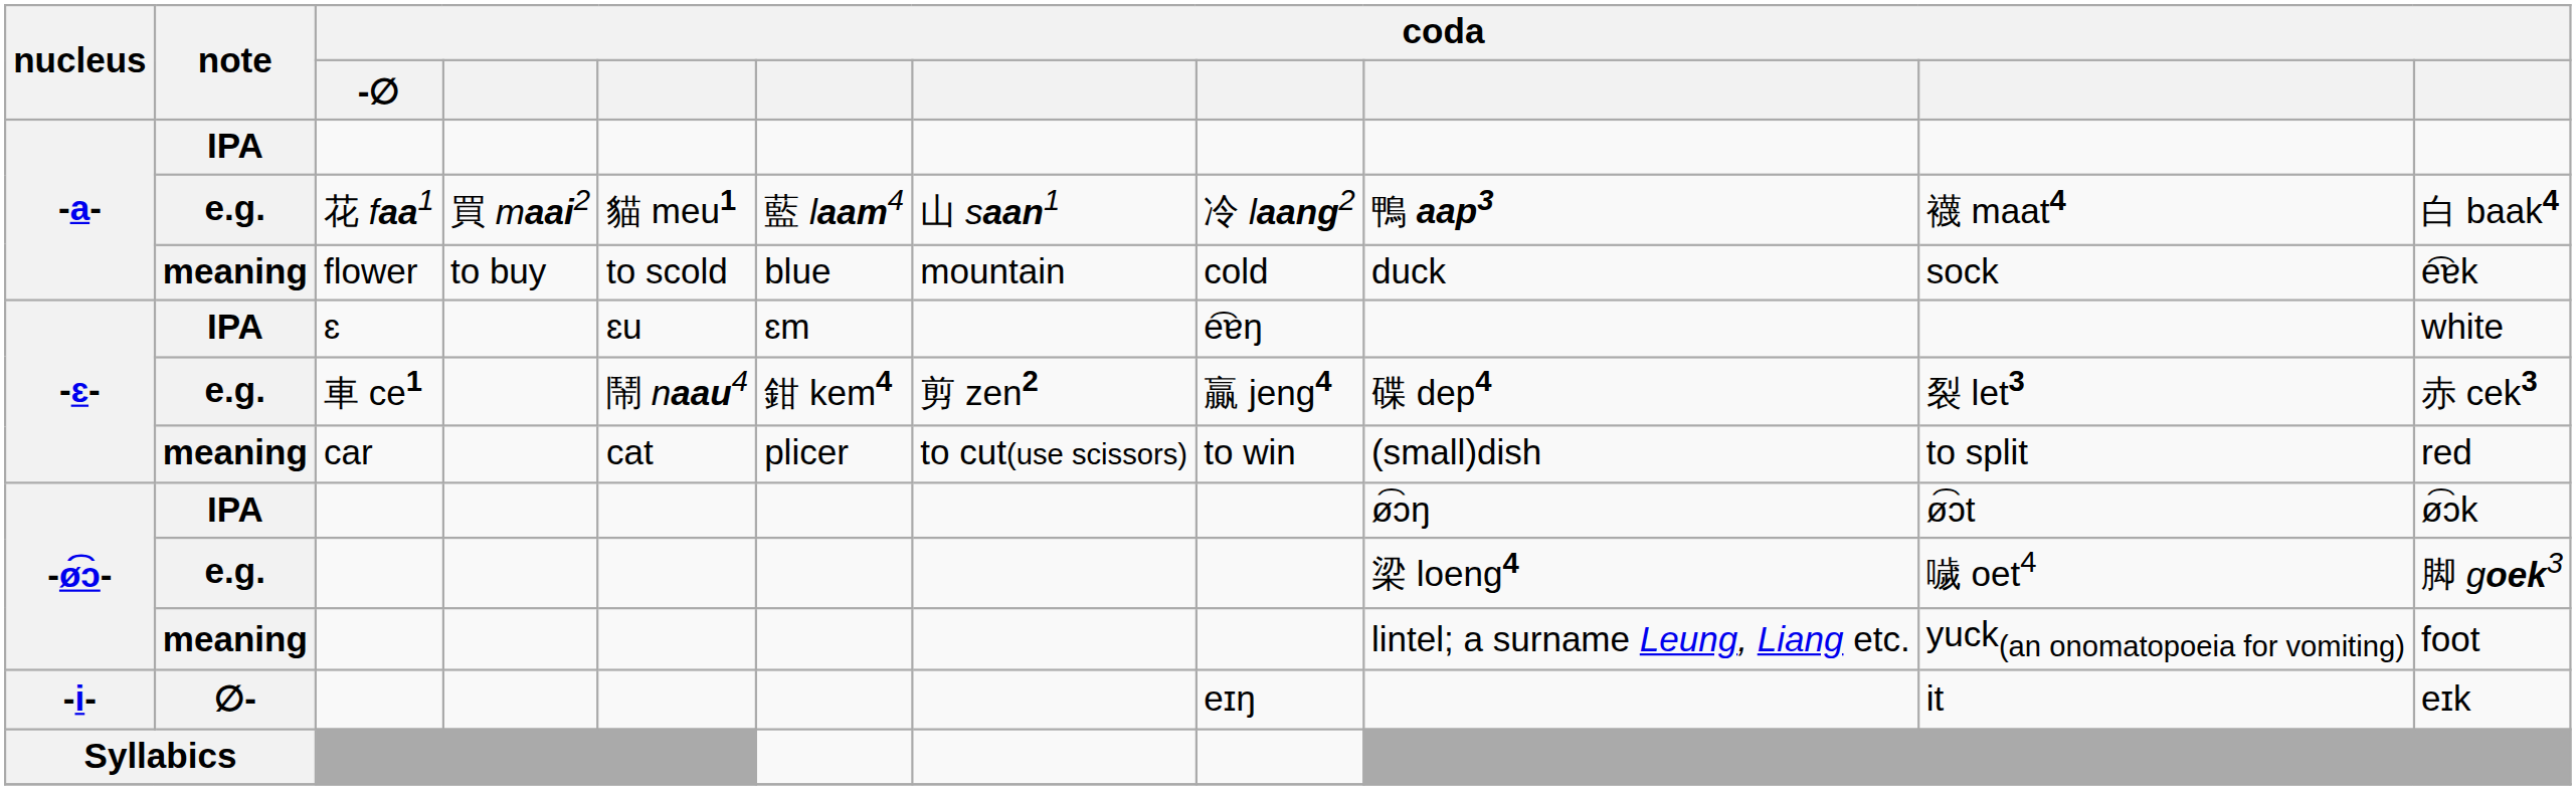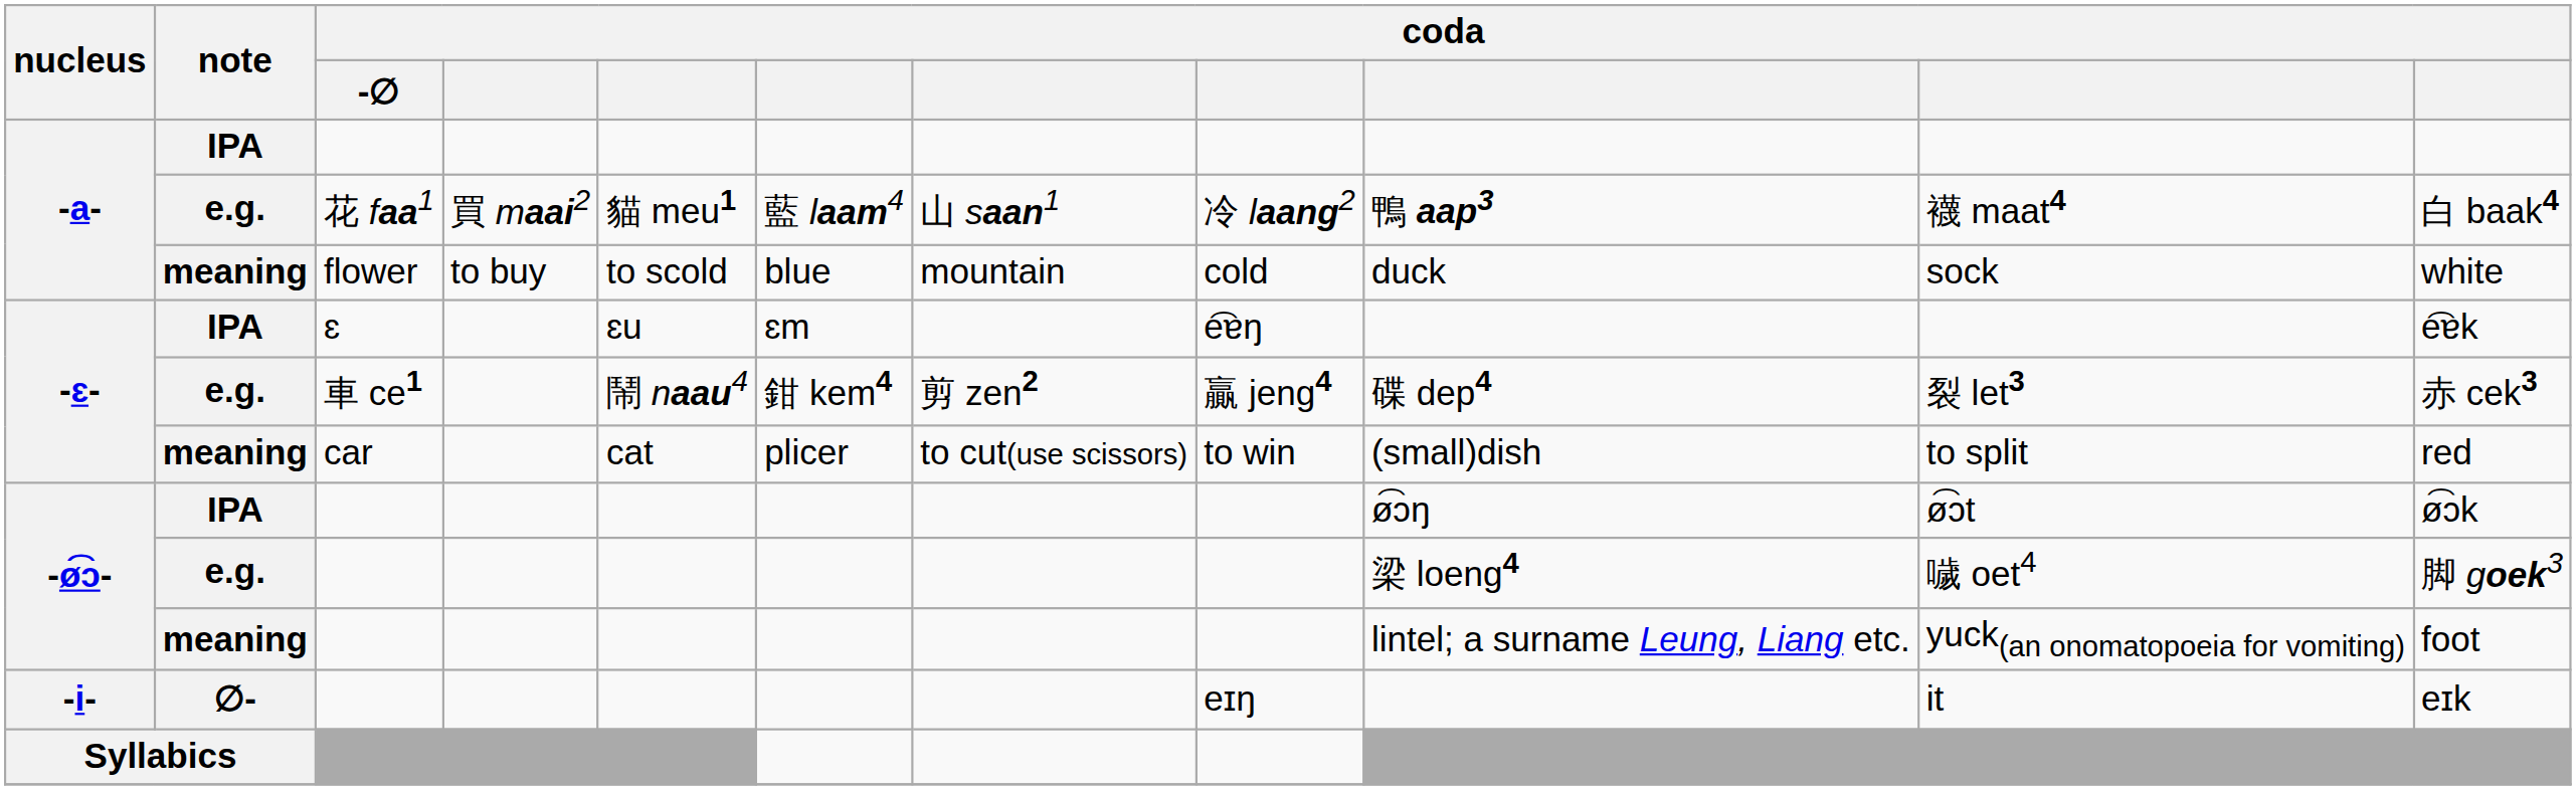flower | column 11: e͡ɐk -> white
ɛ | column 11: white -> e͡ɐk
